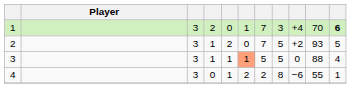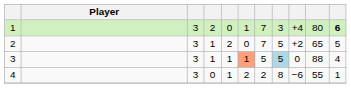row 2 | column 10: 70 -> 80
row 3 | column 10: 93 -> 65
row 4 | column 8: no background -> lightblue background
